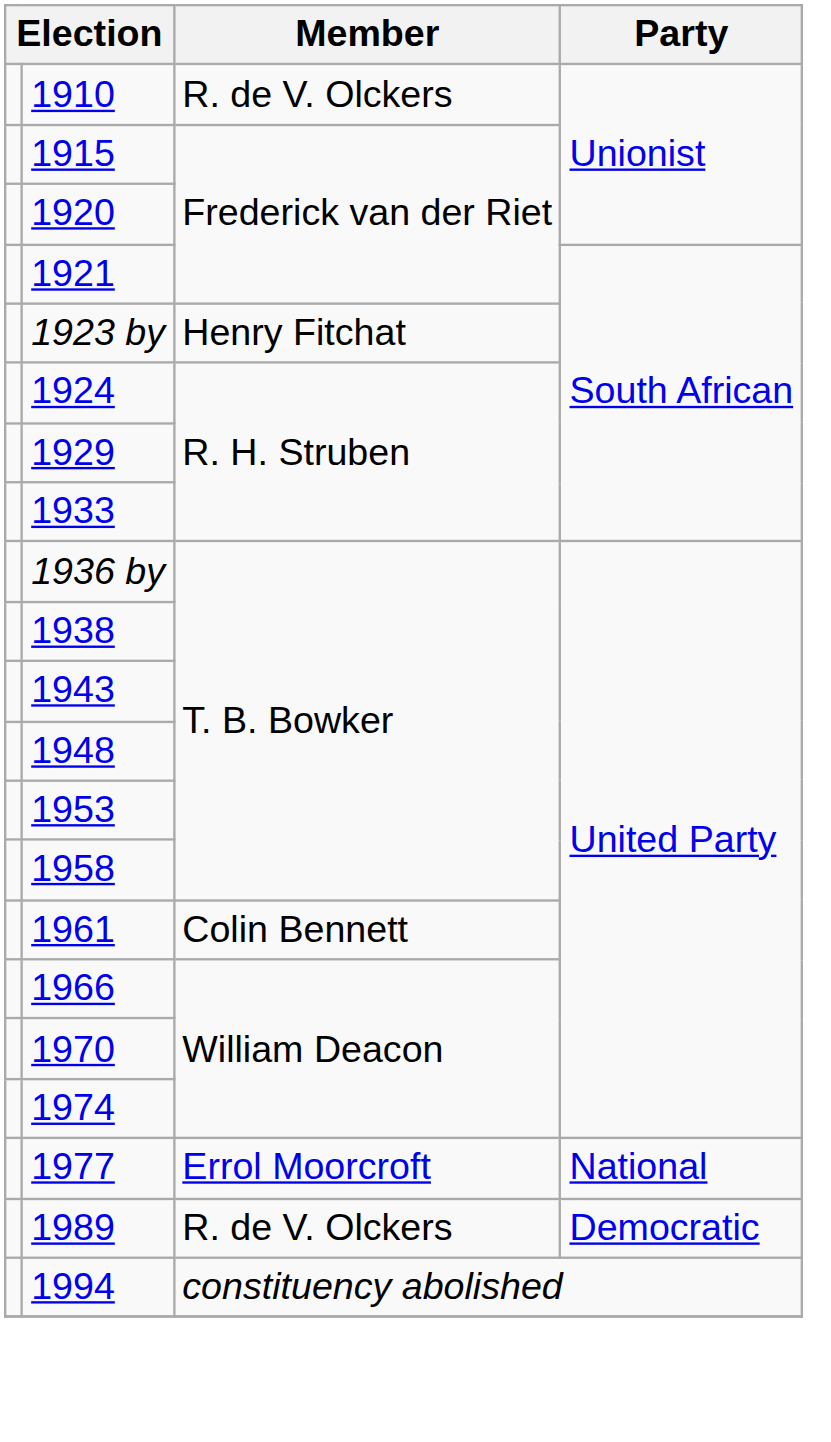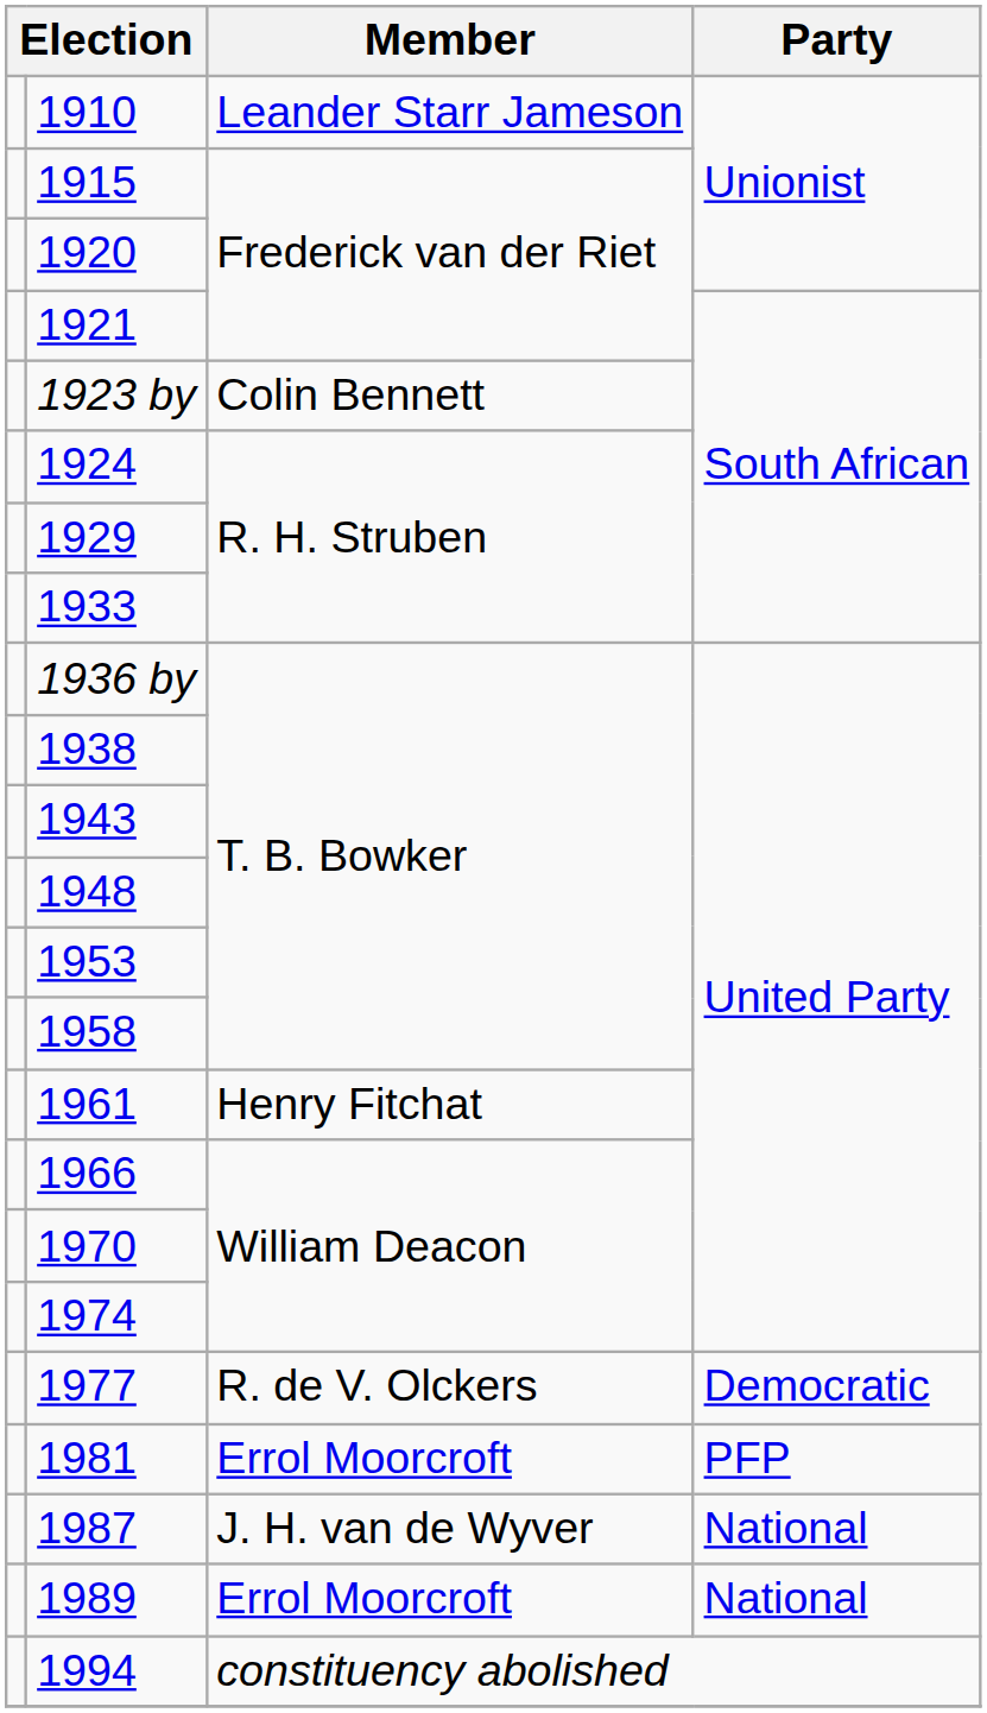1910 | Member: R. de V. Olckers -> Leander Starr Jameson
1923 by | Member: Henry Fitchat -> Colin Bennett
1961 | Member: Colin Bennett -> Henry Fitchat
1977 | Member: Errol Moorcroft -> R. de V. Olckers
1977 | Party: National -> Democratic
+ row: 1981 | Errol Moorcroft | PFP
+ row: 1987 | J. H. van de Wyver | National
1989 | Member: R. de V. Olckers -> Errol Moorcroft
1989 | Party: Democratic -> National
